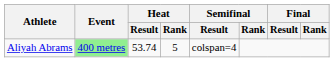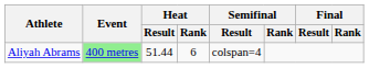Aliyah Abrams | Heat / Result: 53.74 -> 51.44
Aliyah Abrams | Heat / Rank: 5 -> 6
